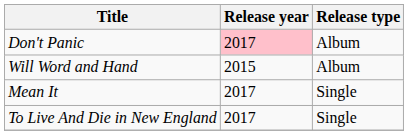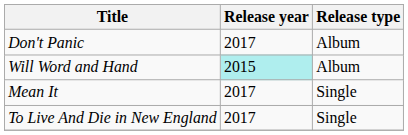Don't Panic | Release year: pink background -> no background
Will Word and Hand | Release year: no background -> paleturquoise background
